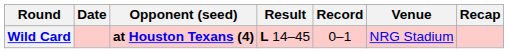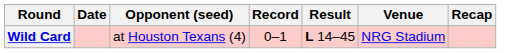columns swapped: Result <-> Record
Wild Card | Opponent (seed): bold -> normal
